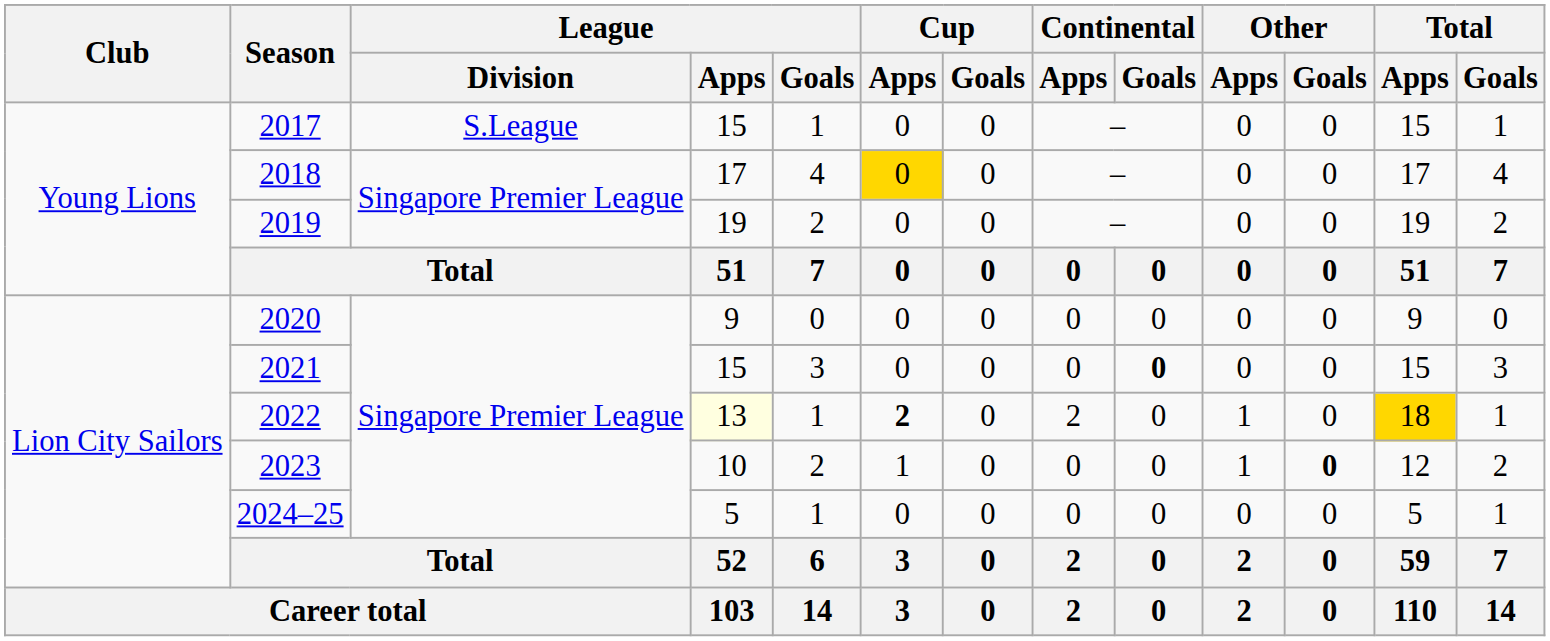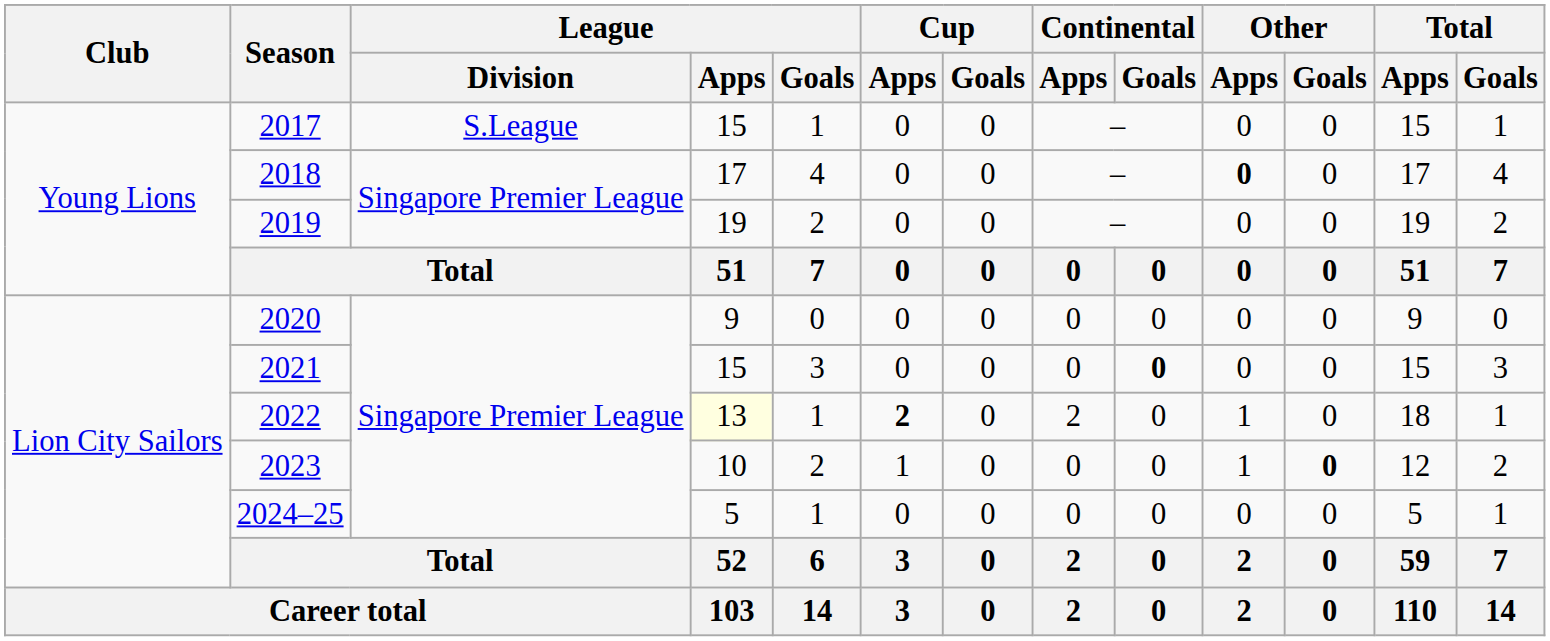2018 | Cup / Apps: gold background -> no background
2018 | Other / Apps: normal -> bold
2022 | Total / Apps: gold background -> no background
